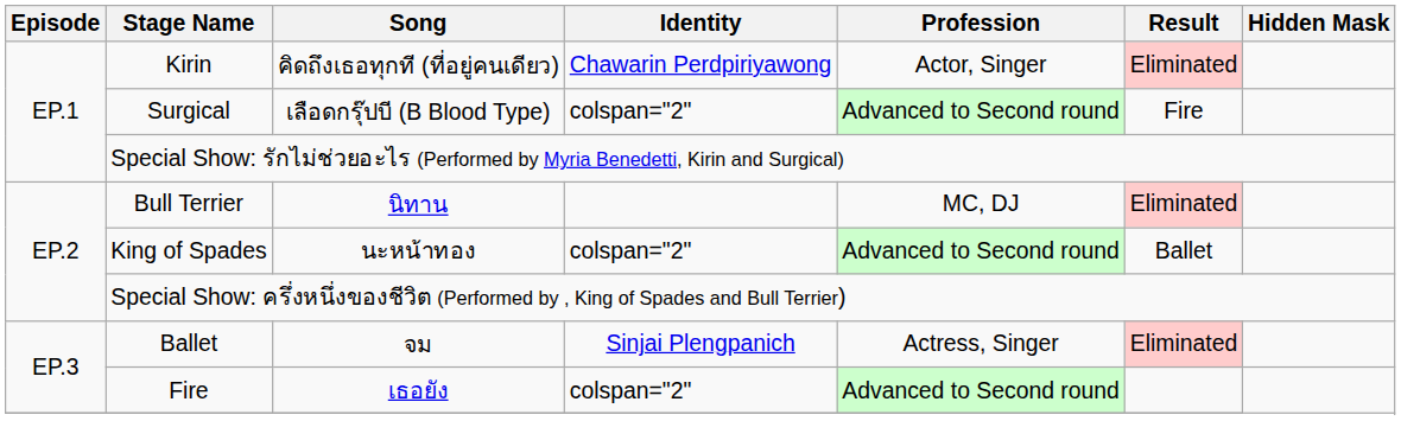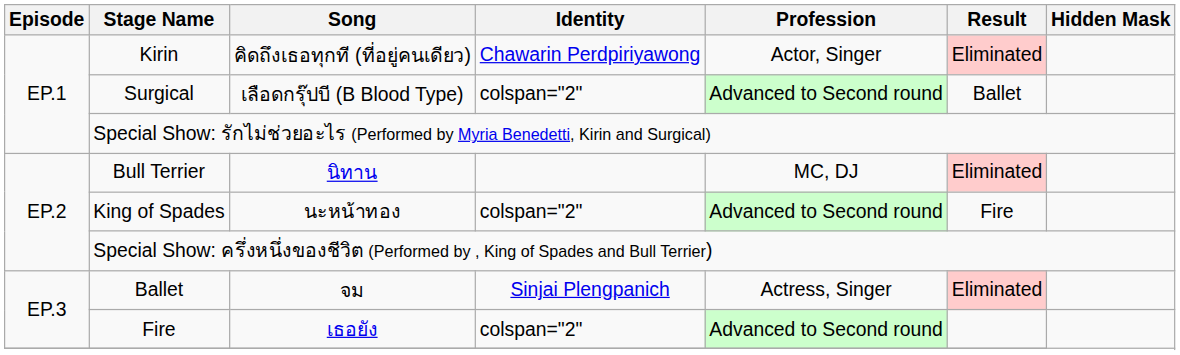Surgical | Result: Fire -> Ballet
King of Spades | Result: Ballet -> Fire
